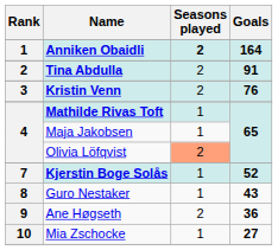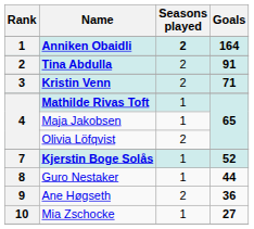Kristin Venn | Goals: 76 -> 71
Olivia Löfqvist | Seasons played: lightsalmon background -> no background
Guro Nestaker | Goals: 43 -> 44
